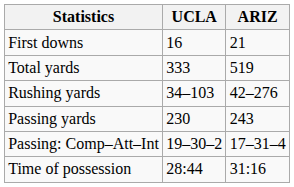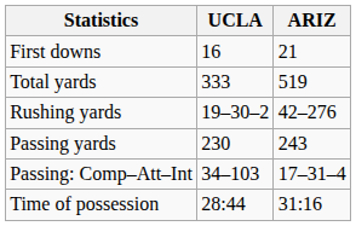Rushing yards | UCLA: 34–103 -> 19–30–2
Passing: Comp–Att–Int | UCLA: 19–30–2 -> 34–103
